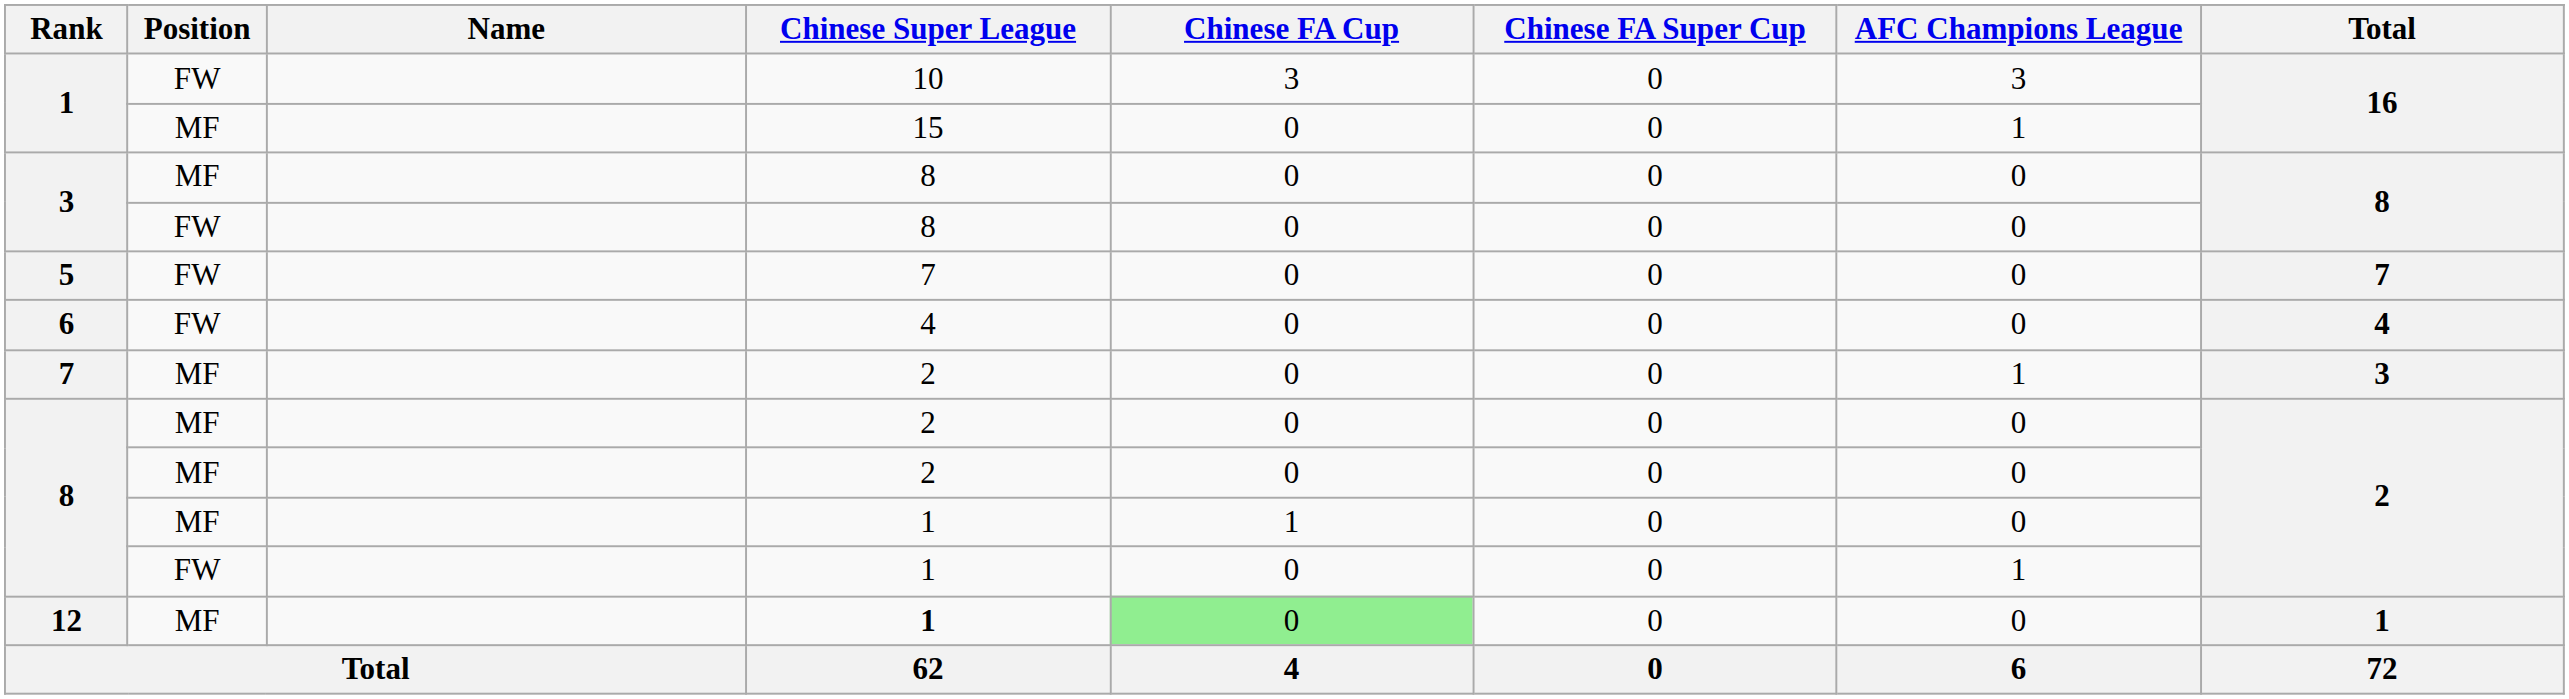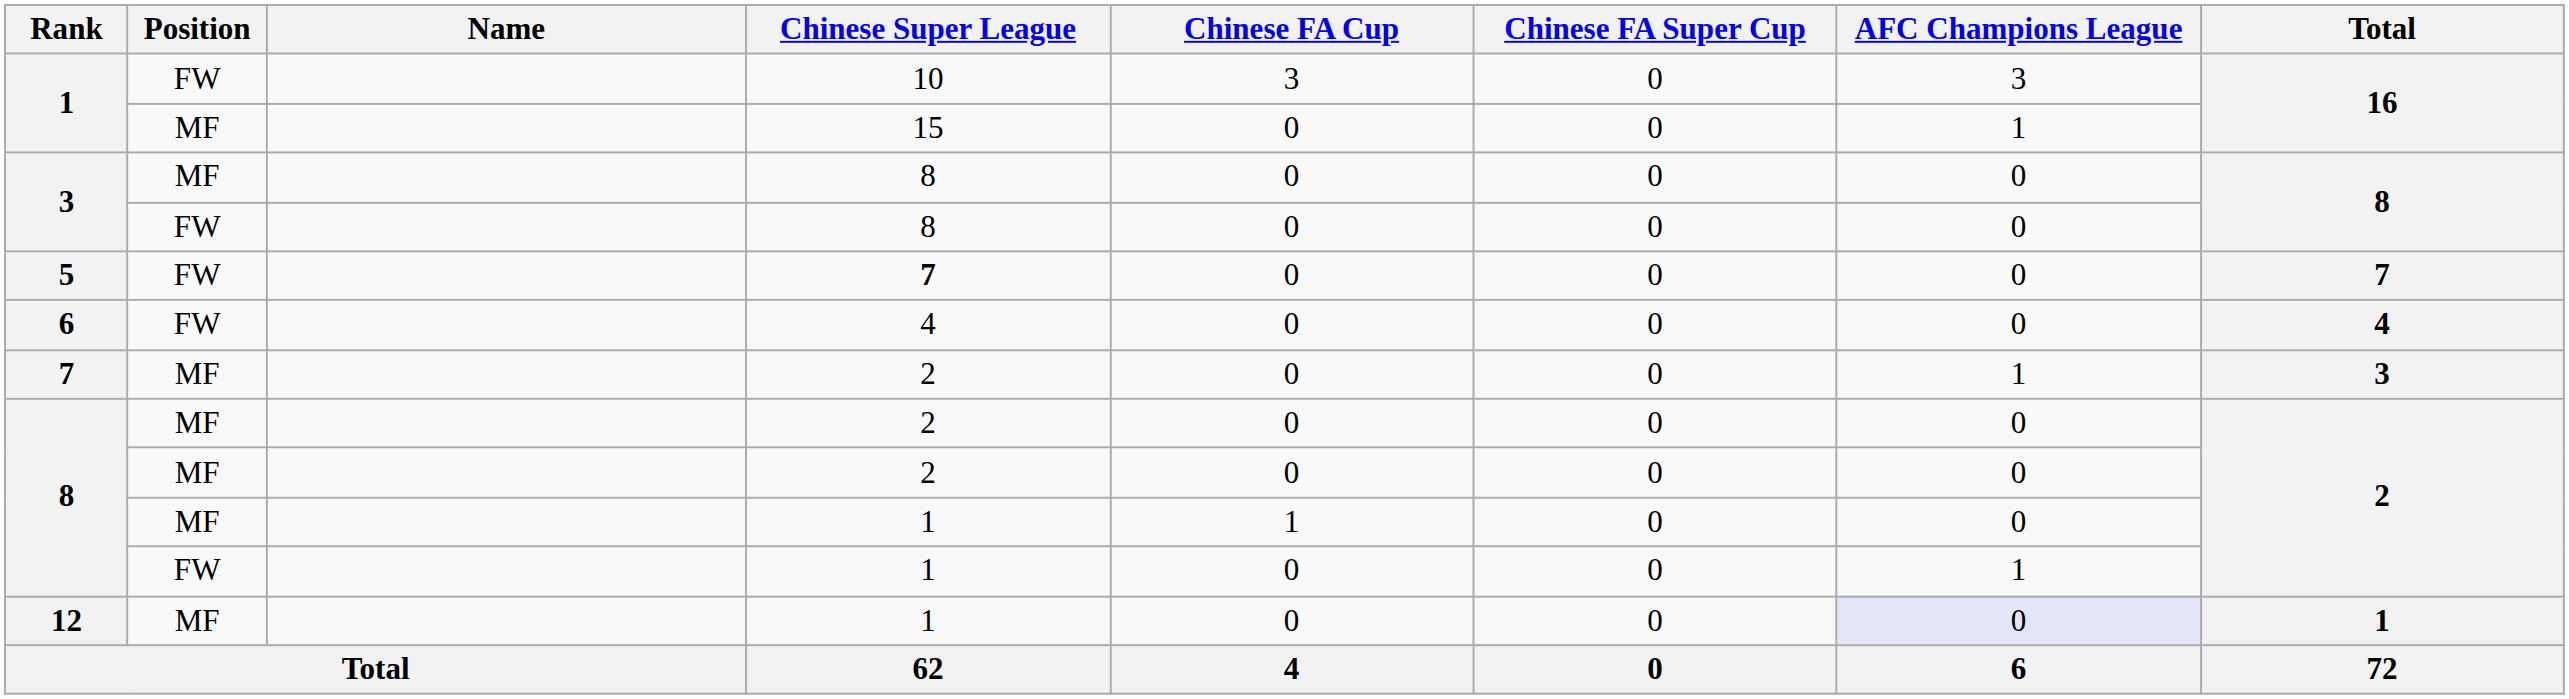5 | Chinese Super League: normal -> bold
12 | Chinese Super League: bold -> normal
12 | Chinese FA Cup: lightgreen background -> no background
12 | AFC Champions League: no background -> lavender background
